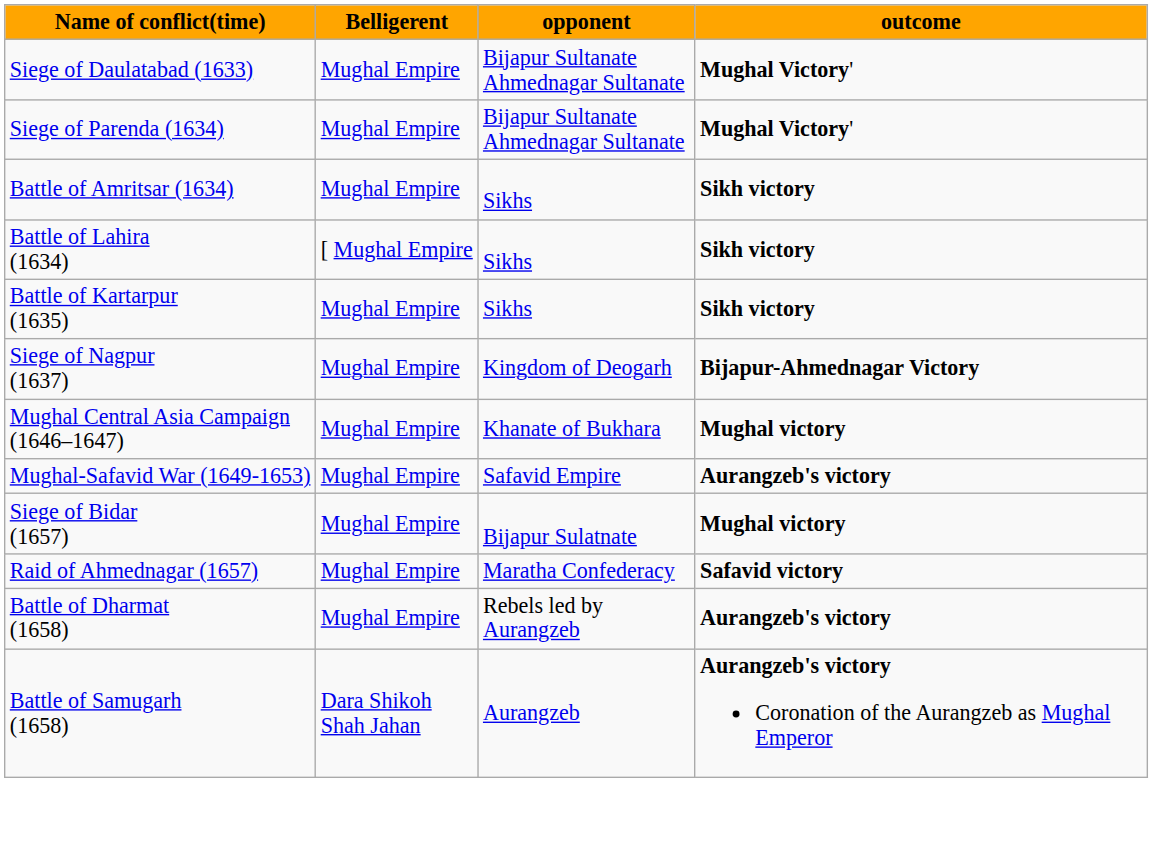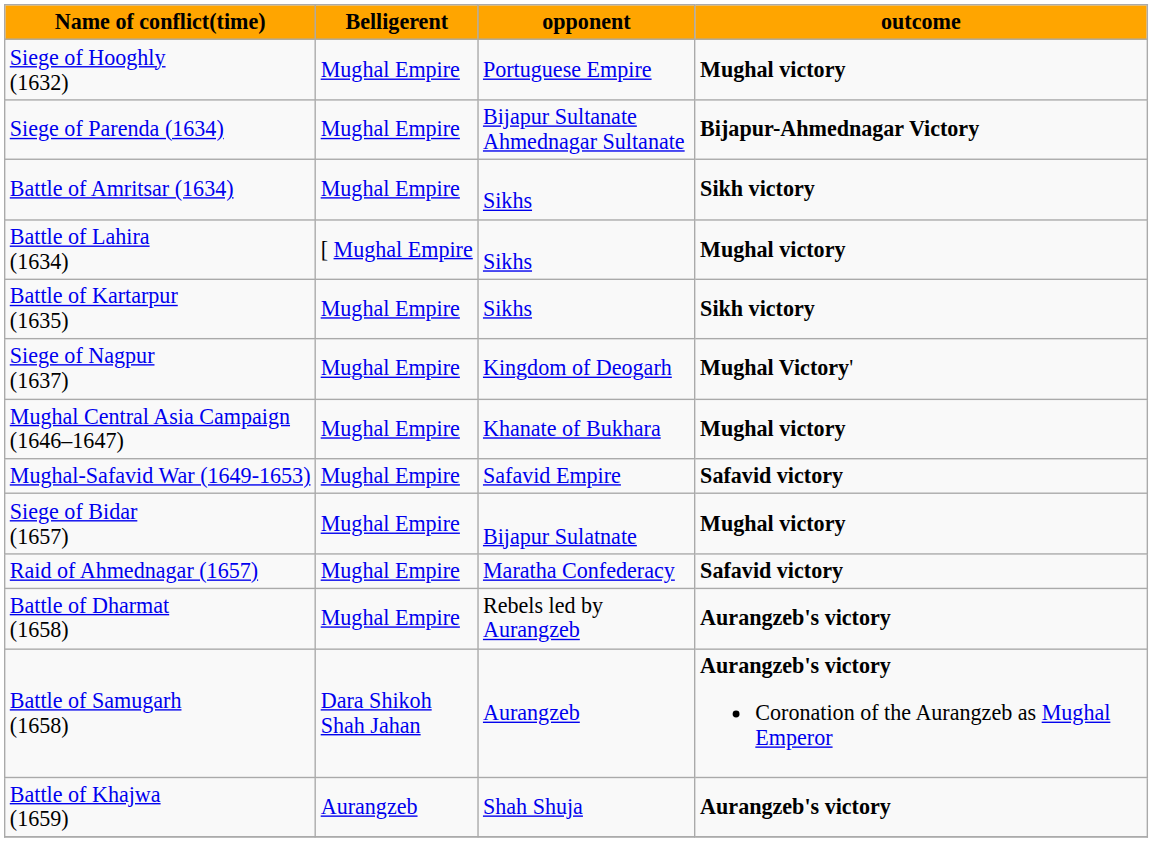+ row: Siege of Hooghly (1632) | Mughal Empire | Portuguese Empire | Mughal victory
- row: Siege of Daulatabad (1633) | Mughal Empire | Bijapur Sultanate Ahmednagar Sultanate | Mughal Victory'
Siege of Parenda (1634) | outcome: Mughal Victory' -> Bijapur-Ahmednagar Victory
Battle of Lahira (1634) | outcome: Sikh victory -> Mughal victory
Siege of Nagpur (1637) | outcome: Bijapur-Ahmednagar Victory -> Mughal Victory'
Mughal-Safavid War (1649-1653) | outcome: Aurangzeb's victory -> Safavid victory
+ row: Battle of Khajwa (1659) | Aurangzeb | Shah Shuja | Aurangzeb's victory
